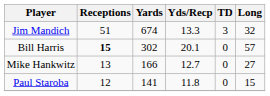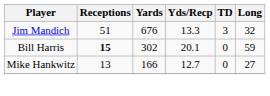Jim Mandich | Yards: 674 -> 676
Bill Harris | Long: 57 -> 59
- row: Paul Staroba | 12 | 141 | 11.8 | 0 | 15
